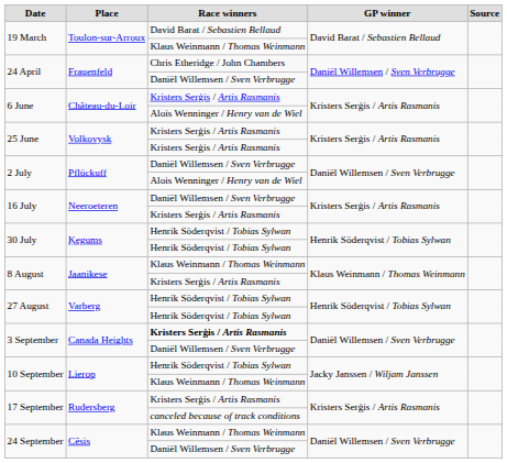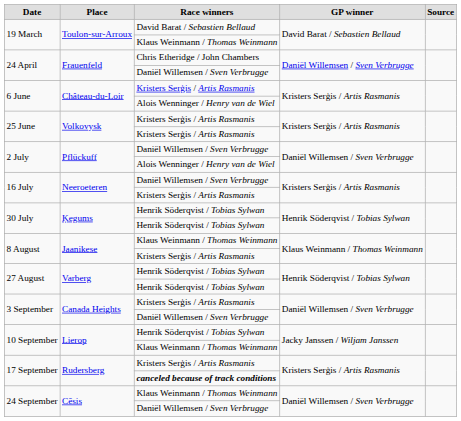3 September / Kristers Serģis / Artis Rasmanis | Race winners: bold -> normal
17 September / canceled because of track conditions | Race winners: normal -> bold
